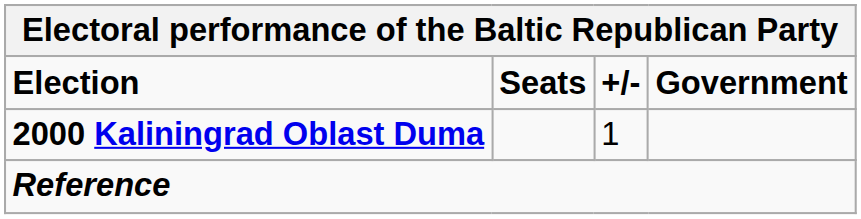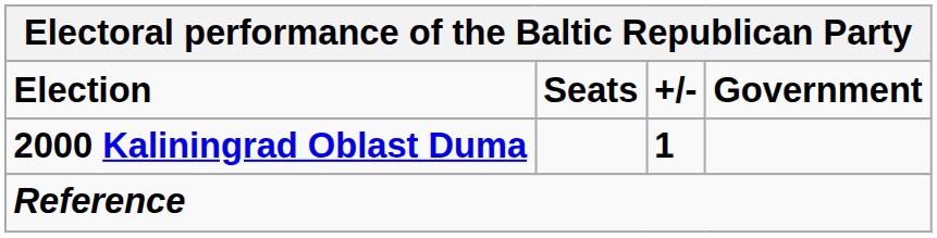2000 Kaliningrad Oblast Duma | +/-: normal -> bold
